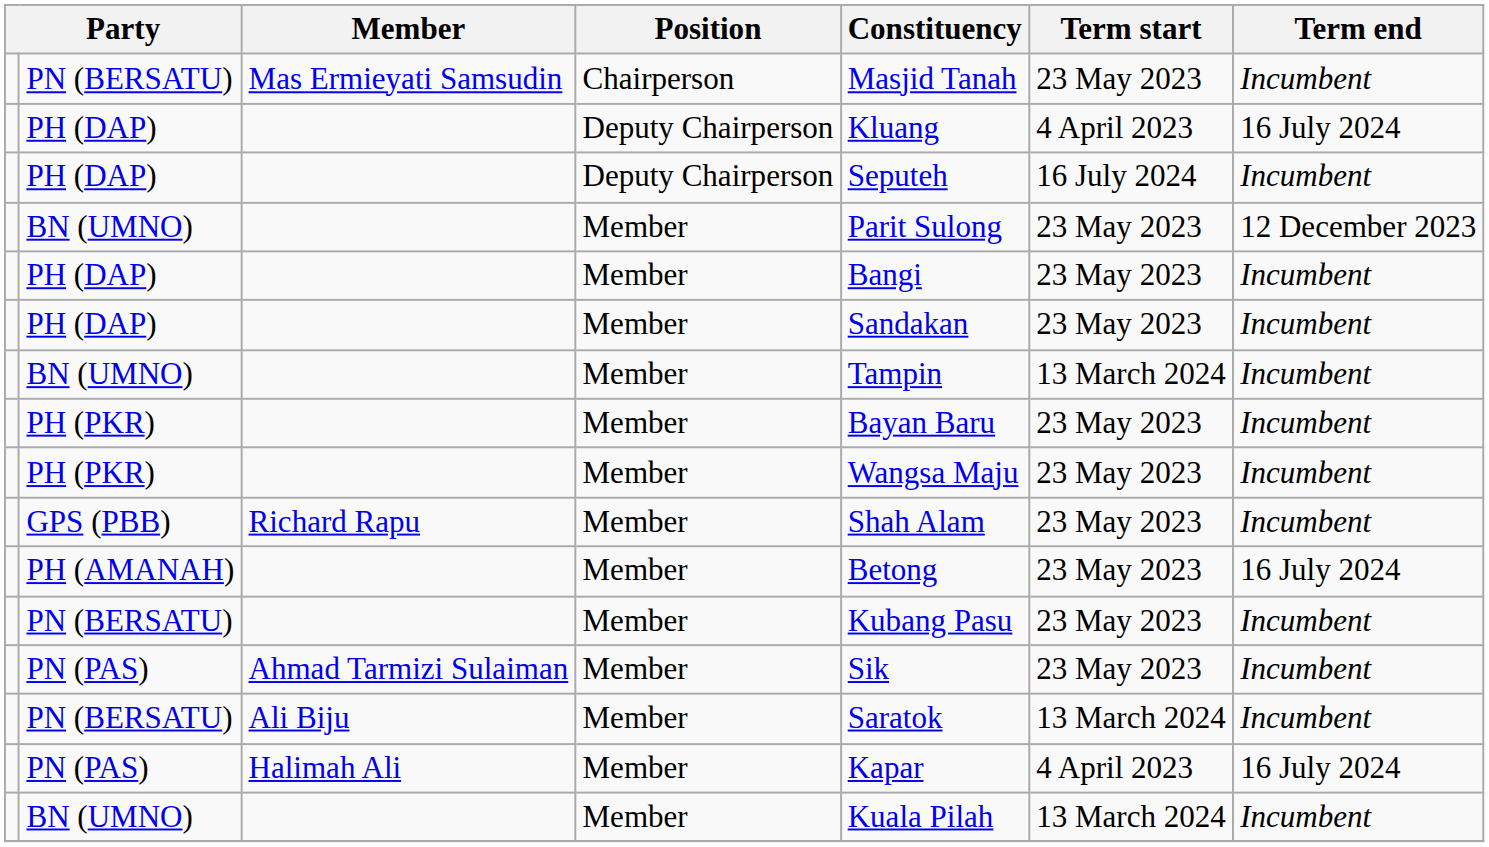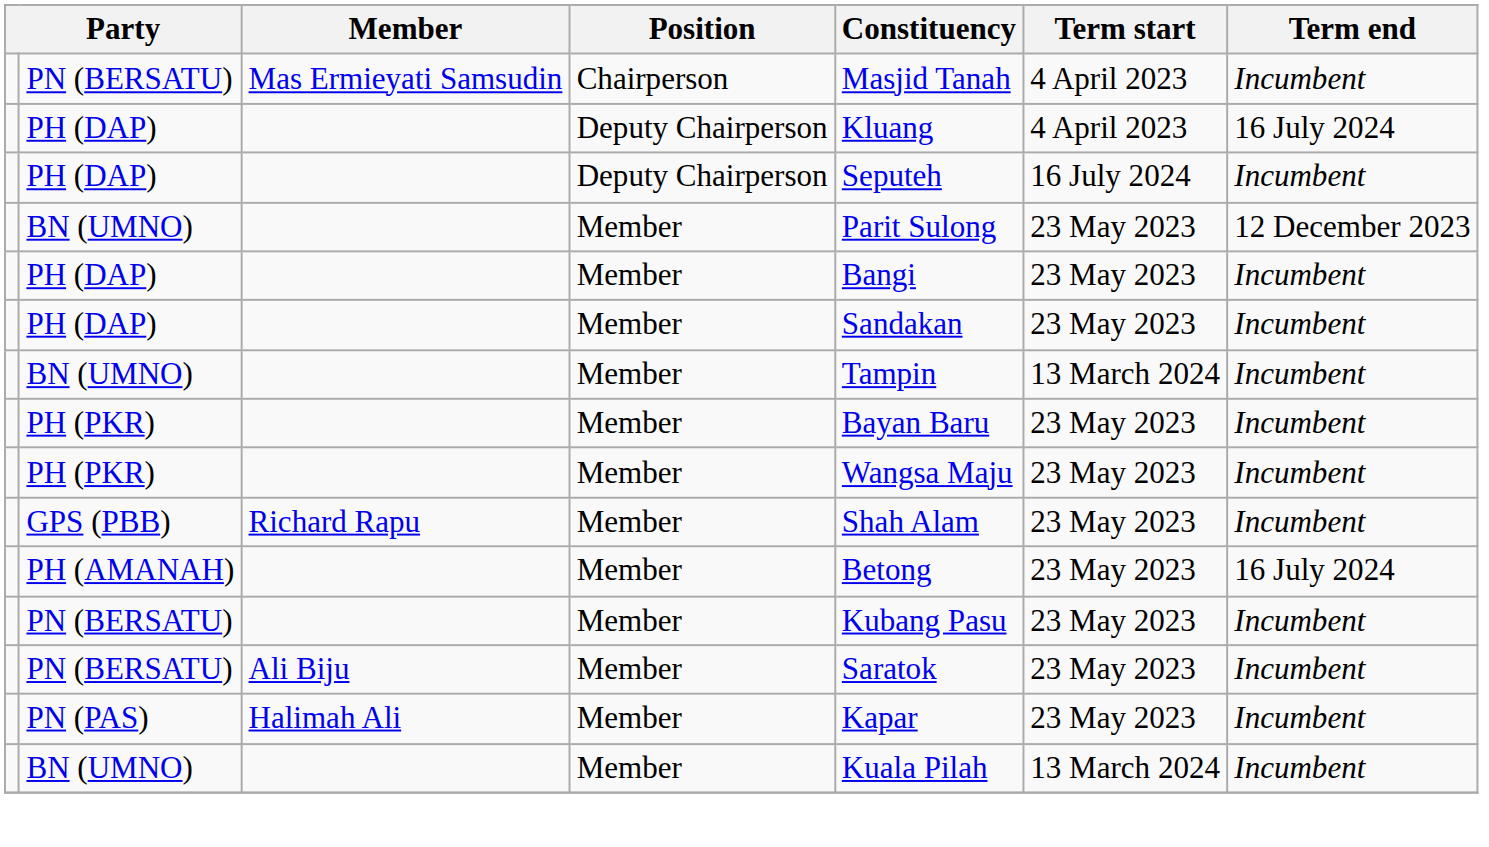PN (BERSATU) / Mas Ermieyati Samsudin | Term start: 23 May 2023 -> 4 April 2023
- row: PN (PAS) | Ahmad Tarmizi Sulaiman | Member | Sik | 23 May 2023 | Incumbent
PN (BERSATU) / Ali Biju | Term start: 13 March 2024 -> 23 May 2023
PN (PAS) / Halimah Ali | Term start: 4 April 2023 -> 23 May 2023
PN (PAS) / Halimah Ali | Term end: 16 July 2024 -> Incumbent
